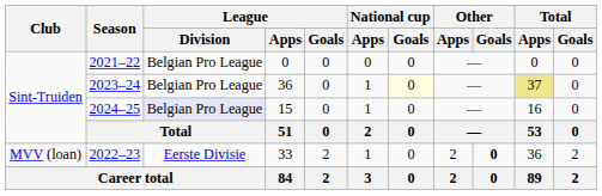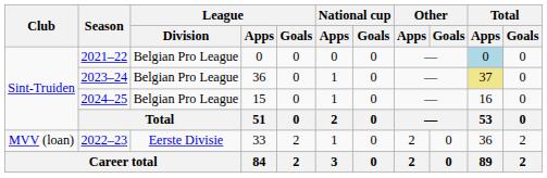2021–22 | Total / Apps: no background -> lightblue background
2023–24 | National cup / Goals: lightyellow background -> no background
2024–25 | League / Division: lavender background -> no background
2022–23 | Other / Goals: bold -> normal
